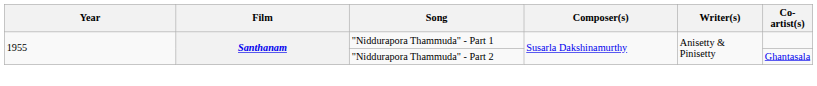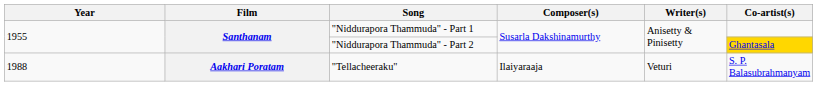"Niddurapora Thammuda" - Part 2 | Co-artist(s): no background -> gold background
+ row: 1988 | Aakhari Poratam | "Tellacheeraku" | Ilaiyaraaja | Veturi | S. P. Balasubrahmanyam
